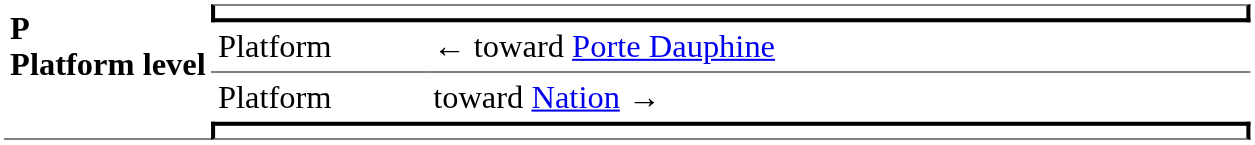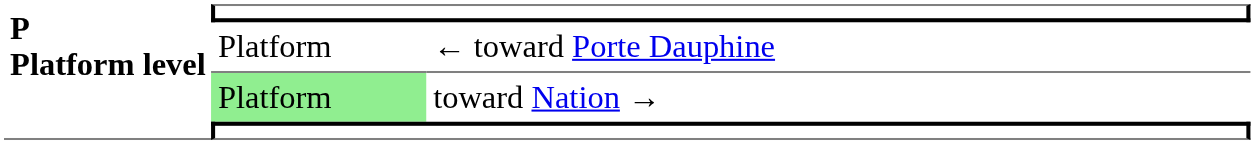toward Nation → | column 2: no background -> lightgreen background
